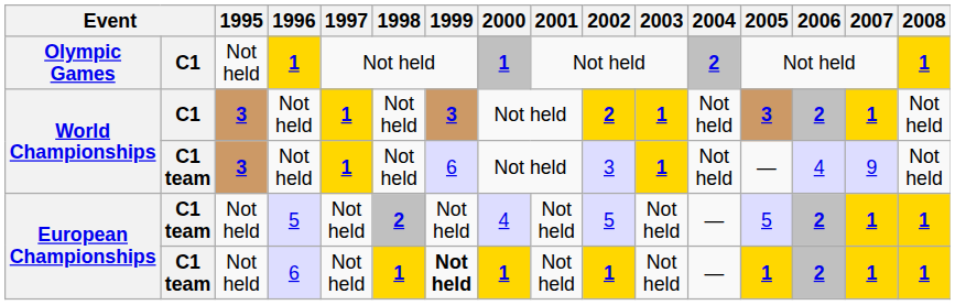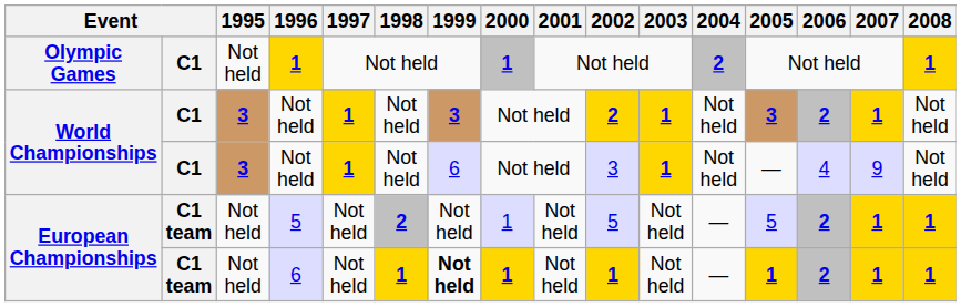row 4 | column 2: C1 team -> C1
row 5 | 2000: 4 -> 1
